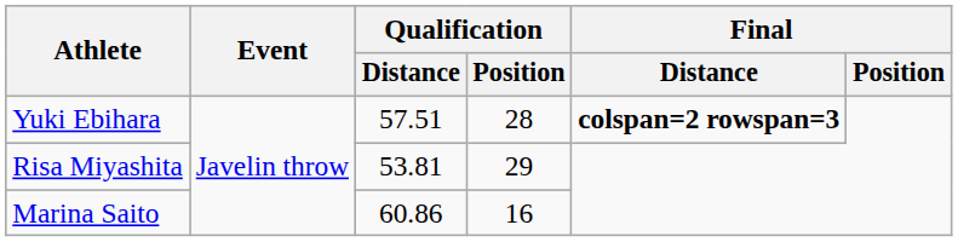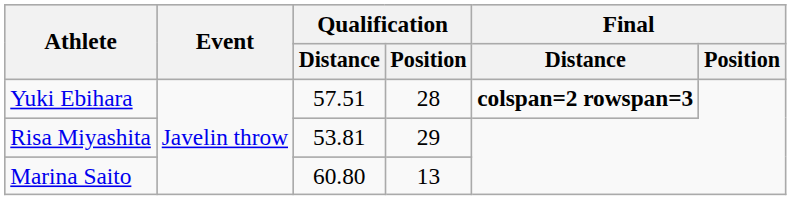Marina Saito | Qualification / Distance: 60.86 -> 60.80
Marina Saito | Qualification / Position: 16 -> 13
